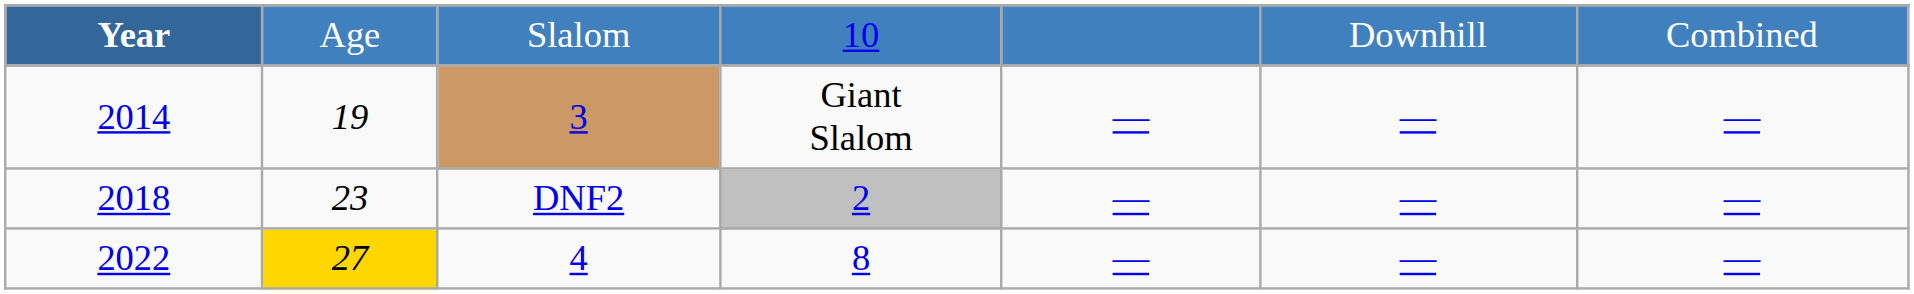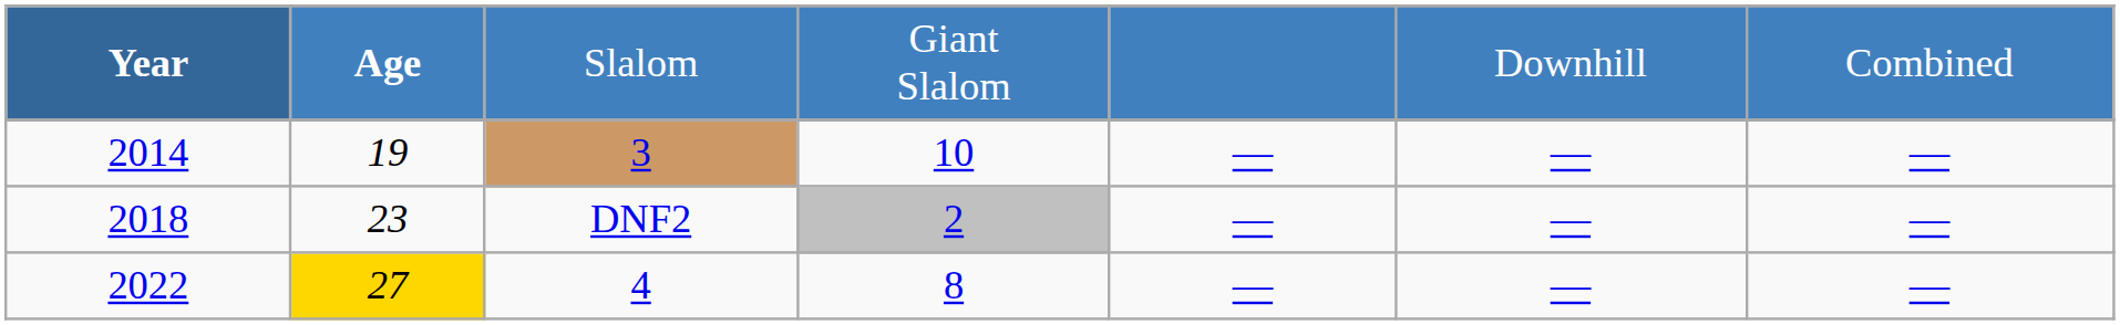Slalom | column 2: normal -> bold
Slalom | column 4: 10 -> Giant Slalom
3 | column 4: Giant Slalom -> 10
